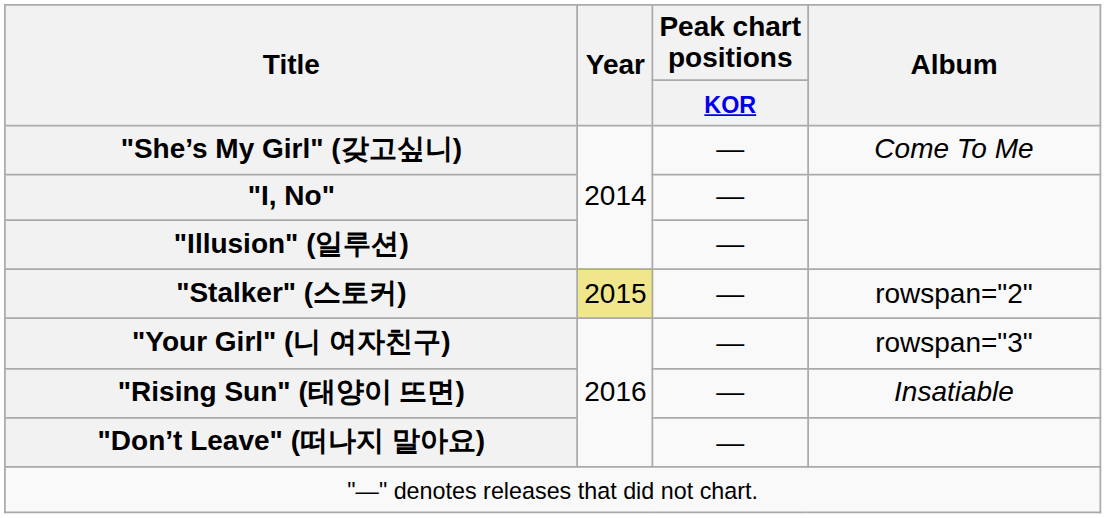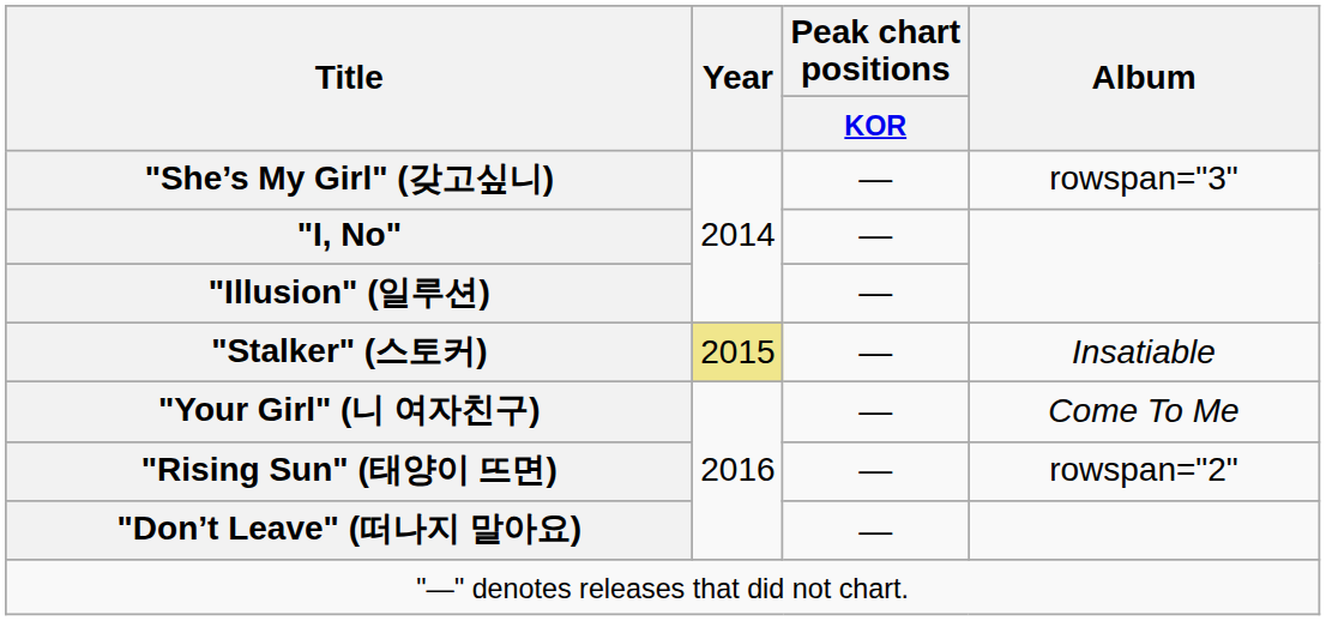"She’s My Girl" (갖고싶니) | Album: Come To Me -> rowspan="3"
"Stalker" (스토커) | Album: rowspan="2" -> Insatiable
"Your Girl" (니 여자친구) | Album: rowspan="3" -> Come To Me
"Rising Sun" (태양이 뜨면) | Album: Insatiable -> rowspan="2"
